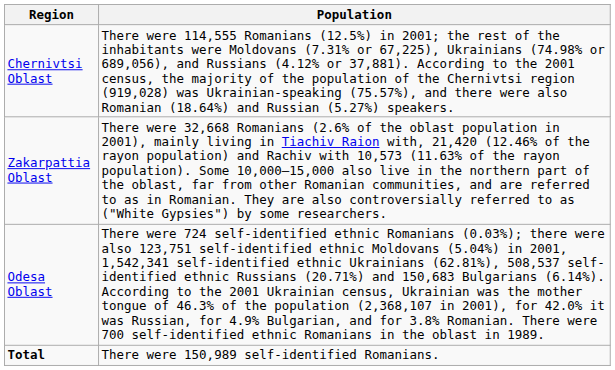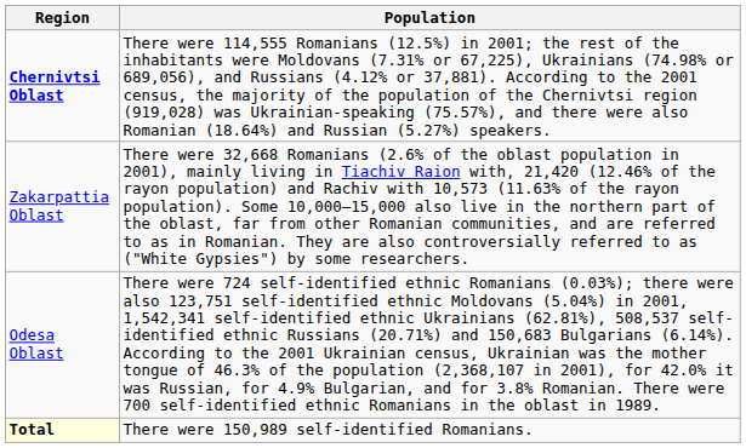Chernivtsi Oblast | Region: normal -> bold
Total | Region: no background -> lightyellow background
